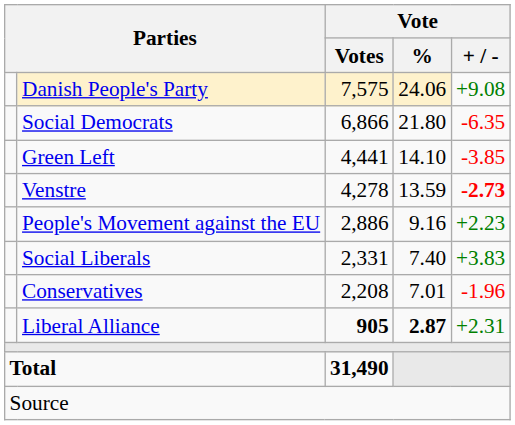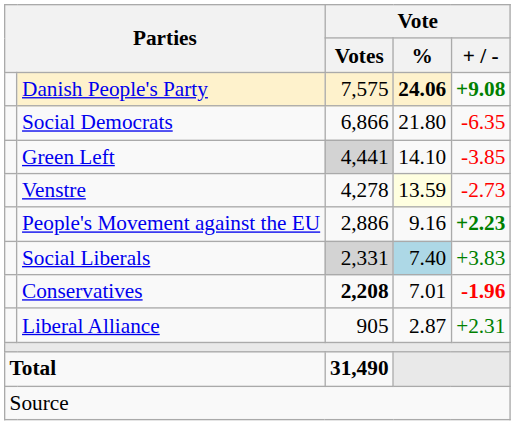Danish People's Party | Vote / %: normal -> bold
Danish People's Party | Vote / + / -: normal -> bold
Green Left | Vote / Votes: no background -> lightgrey background
Venstre | Vote / %: no background -> lightyellow background
Venstre | Vote / + / -: bold -> normal
People's Movement against the EU | Vote / + / -: normal -> bold
Social Liberals | Vote / Votes: no background -> lightgrey background
Social Liberals | Vote / %: no background -> lightblue background
Conservatives | Vote / Votes: normal -> bold
Conservatives | Vote / + / -: normal -> bold
Liberal Alliance | Vote / Votes: bold -> normal
Liberal Alliance | Vote / %: bold -> normal
